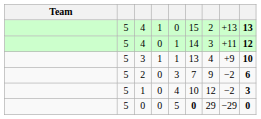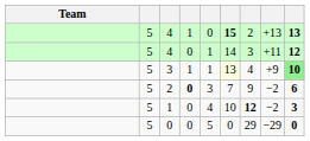row 2 | column 6: normal -> bold
row 4 | column 6: no background -> lightyellow background
row 4 | column 9: no background -> lightgreen background
row 5 | column 4: normal -> bold
row 6 | column 7: normal -> bold
row 7 | column 6: bold -> normal
